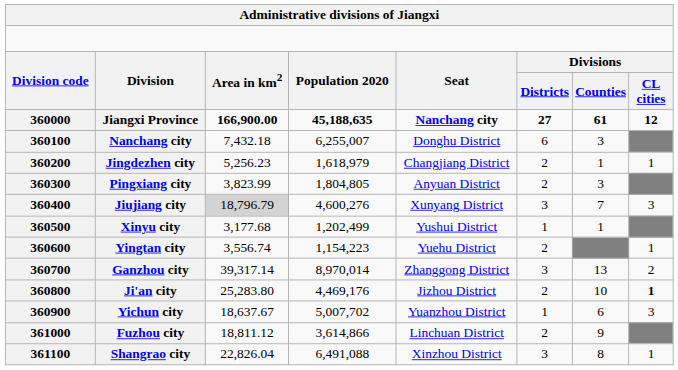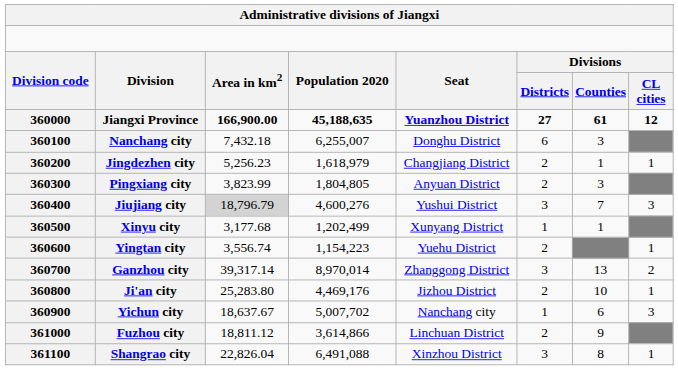Jiangxi Province | column 5: Nanchang city -> Yuanzhou District
Jiujiang city | column 5: Xunyang District -> Yushui District
Xinyu city | column 5: Yushui District -> Xunyang District
Ji'an city | column 8: bold -> normal
Yichun city | column 5: Yuanzhou District -> Nanchang city
